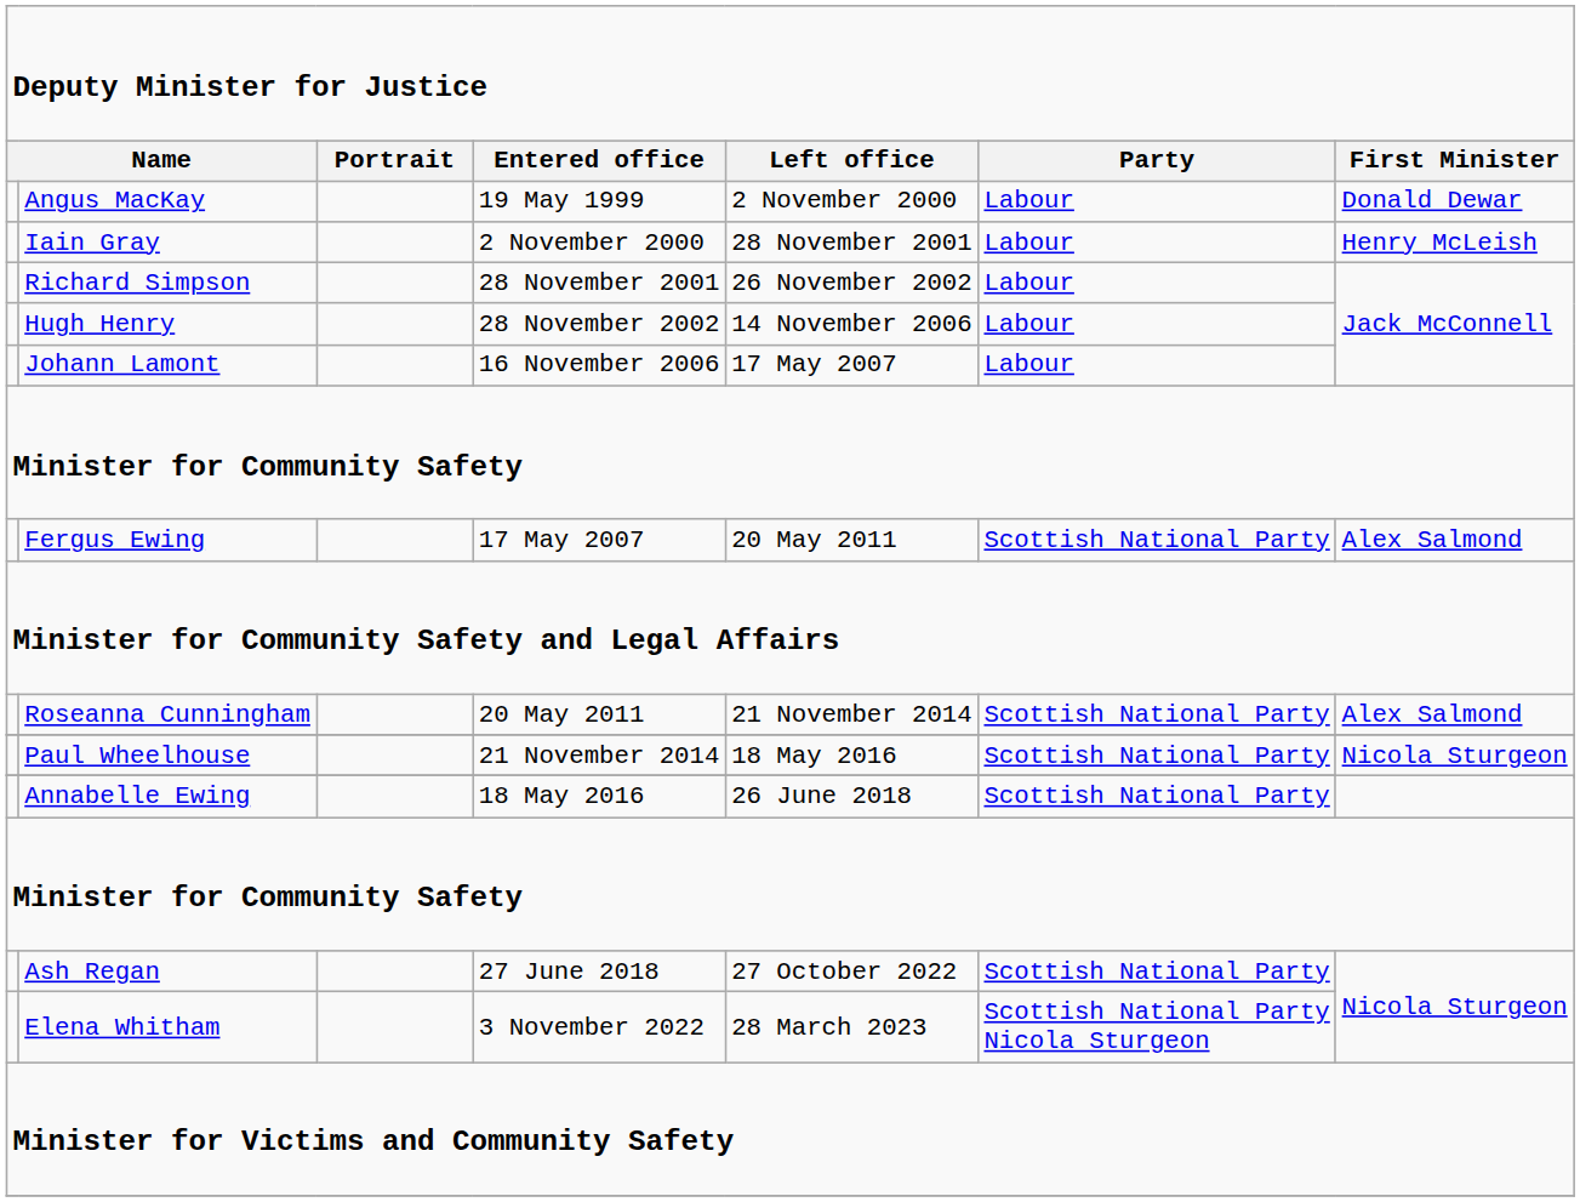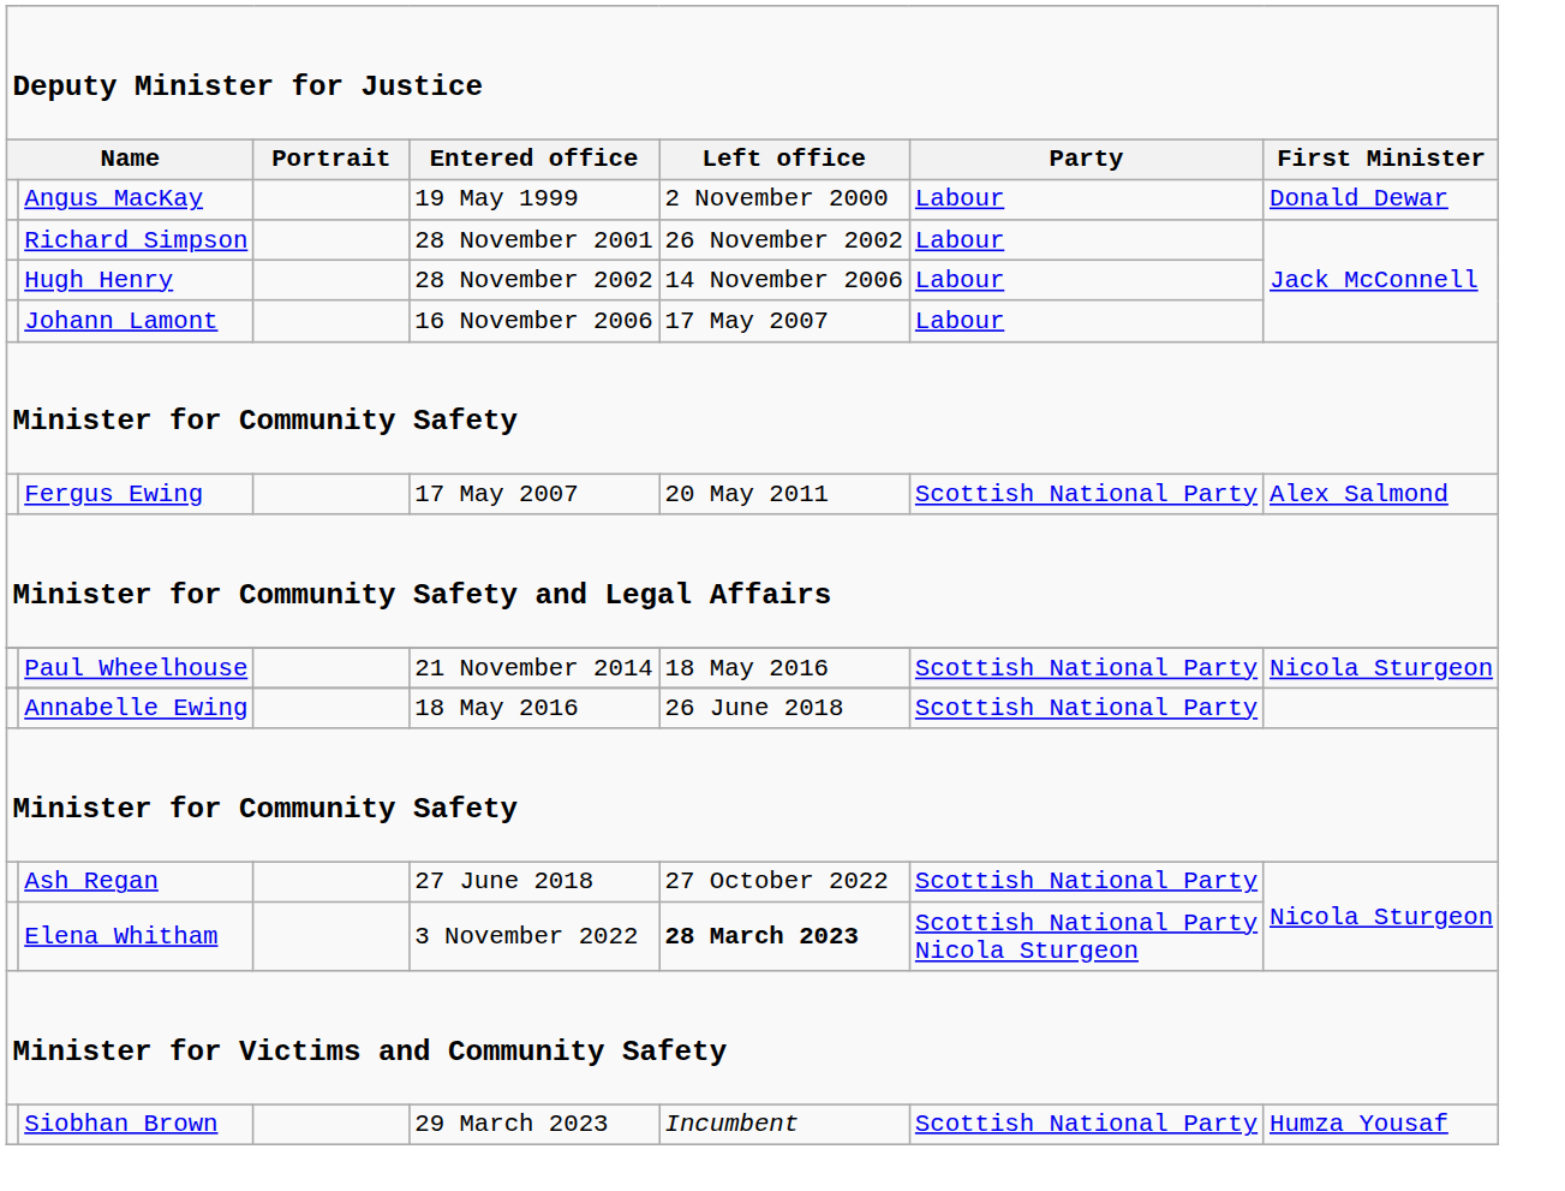- row: Iain Gray | 2 November 2000 | 28 November 2001 | Labour | Henry McLeish
- row: Roseanna Cunningham | 20 May 2011 | 21 November 2014 | Scottish National Party | Alex Salmond
Elena Whitham | column 5: normal -> bold
+ row: Siobhan Brown | 29 March 2023 | Incumbent | Scottish National Party | Humza Yousaf
